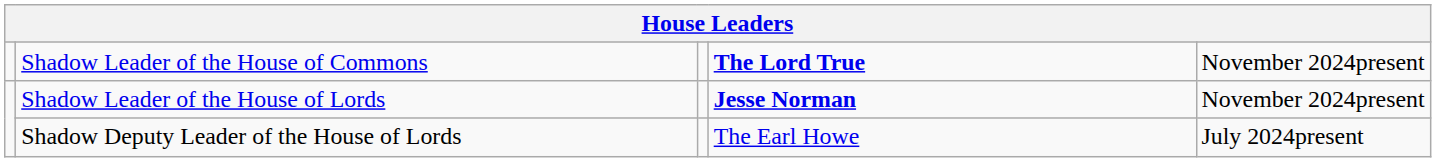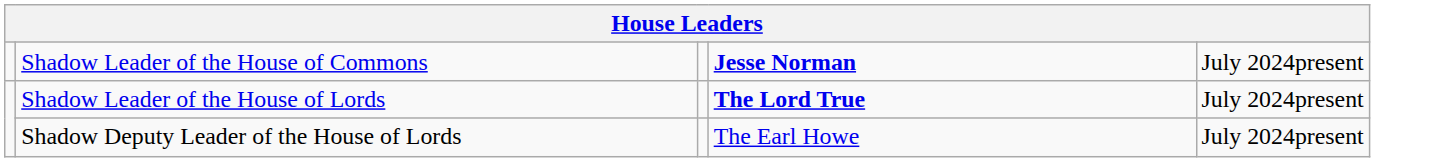Shadow Leader of the House of Commons | column 4: The Lord True -> Jesse Norman
Shadow Leader of the House of Commons | column 5: November 2024present -> July 2024present
Shadow Leader of the House of Lords | column 4: Jesse Norman -> The Lord True
Shadow Leader of the House of Lords | column 5: November 2024present -> July 2024present
